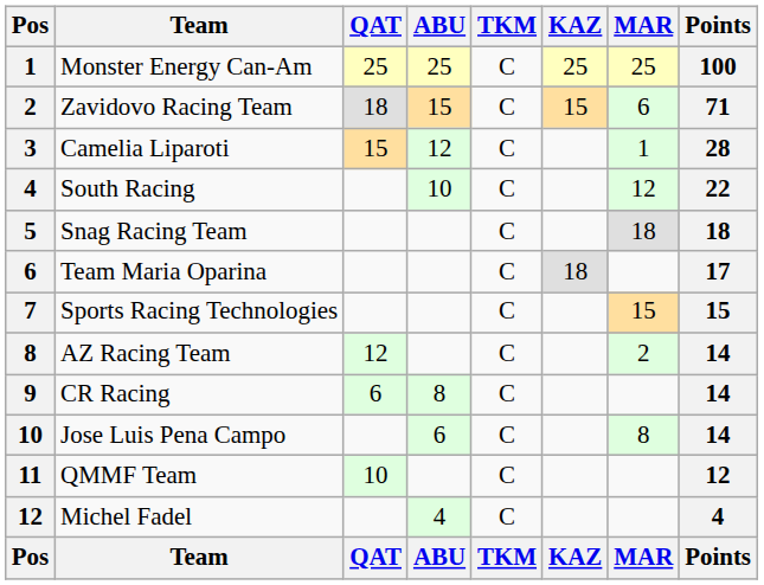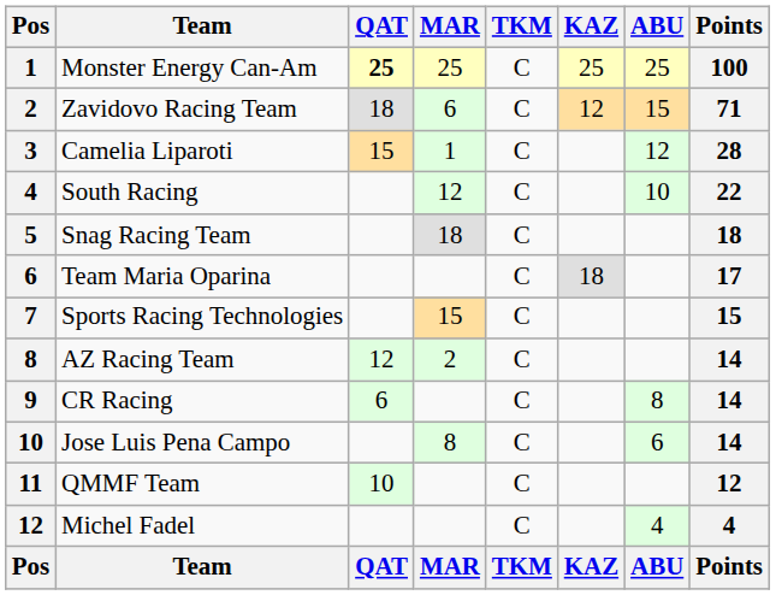columns swapped: ABU <-> MAR
Monster Energy Can-Am | QAT: normal -> bold
Zavidovo Racing Team | KAZ: 15 -> 12
